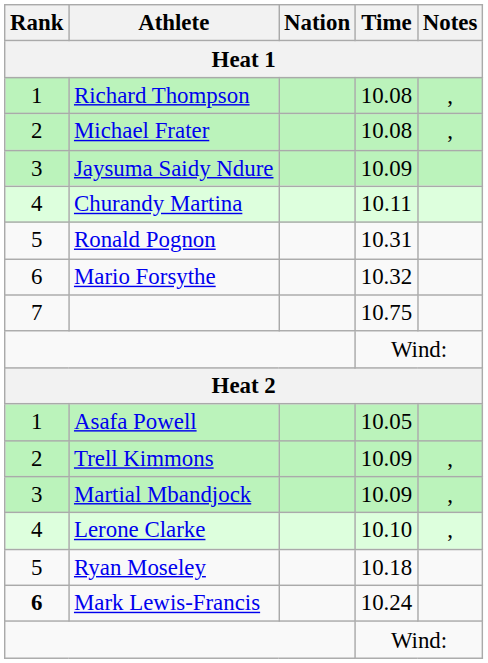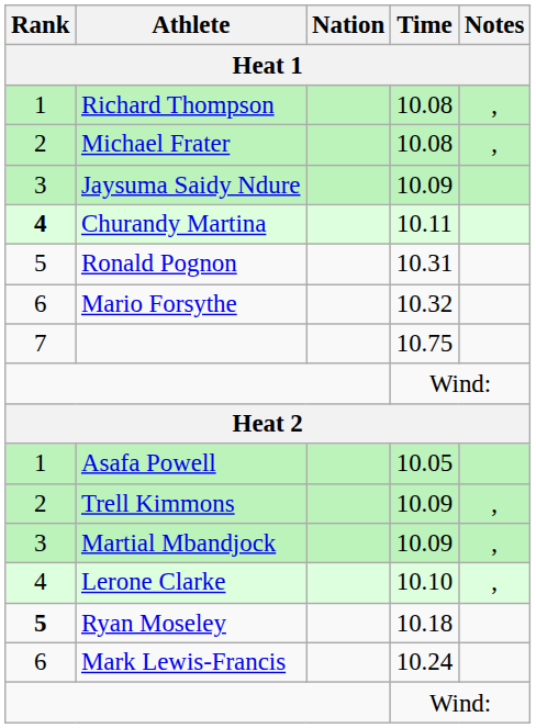Churandy Martina | Rank: normal -> bold
Ryan Moseley | Rank: normal -> bold
Mark Lewis-Francis | Rank: bold -> normal
